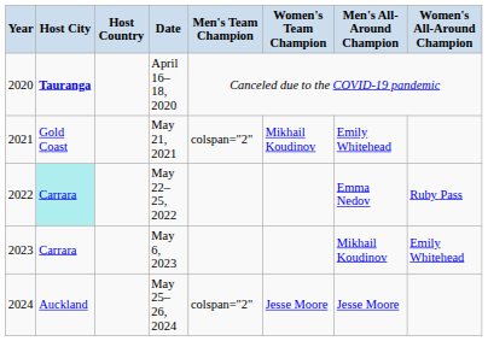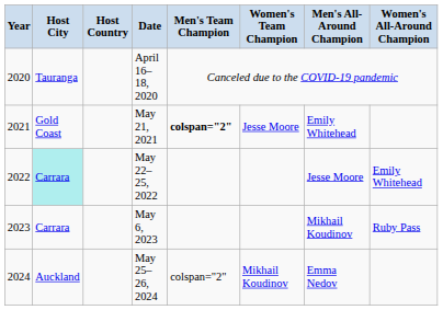April 16–18, 2020 | Host City: bold -> normal
May 21, 2021 | Men's Team Champion: normal -> bold
May 21, 2021 | Women's Team Champion: Mikhail Koudinov -> Jesse Moore
May 22–25, 2022 | Men's All-Around Champion: Emma Nedov -> Jesse Moore
May 22–25, 2022 | Women's All-Around Champion: Ruby Pass -> Emily Whitehead
May 6, 2023 | Women's All-Around Champion: Emily Whitehead -> Ruby Pass
May 25–26, 2024 | Women's Team Champion: Jesse Moore -> Mikhail Koudinov
May 25–26, 2024 | Men's All-Around Champion: Jesse Moore -> Emma Nedov
